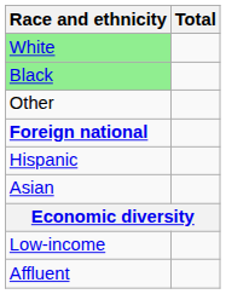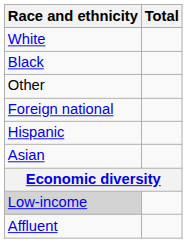White | Race and ethnicity: lightgreen background -> no background
Black | Race and ethnicity: lightgreen background -> no background
Foreign national | Race and ethnicity: bold -> normal
Low-income | Race and ethnicity: no background -> lightgrey background
